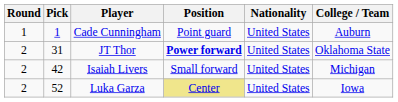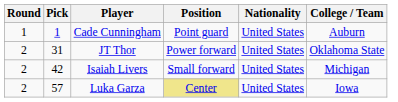JT Thor | Position: bold -> normal
Luka Garza | Pick: 52 -> 57
